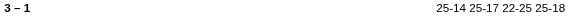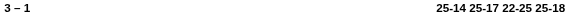row 1 | column 2: normal -> bold
